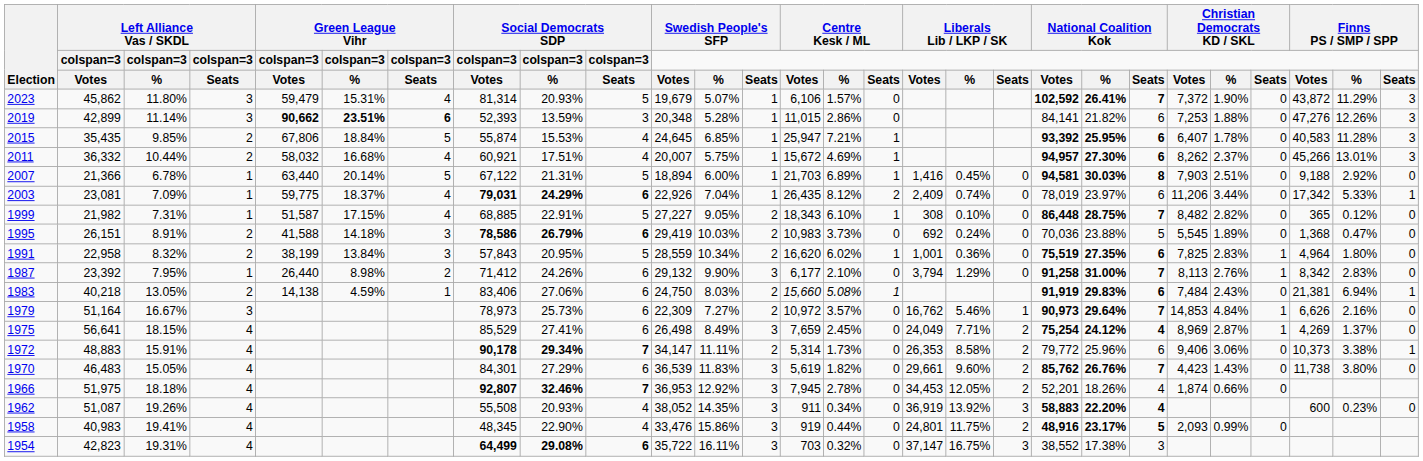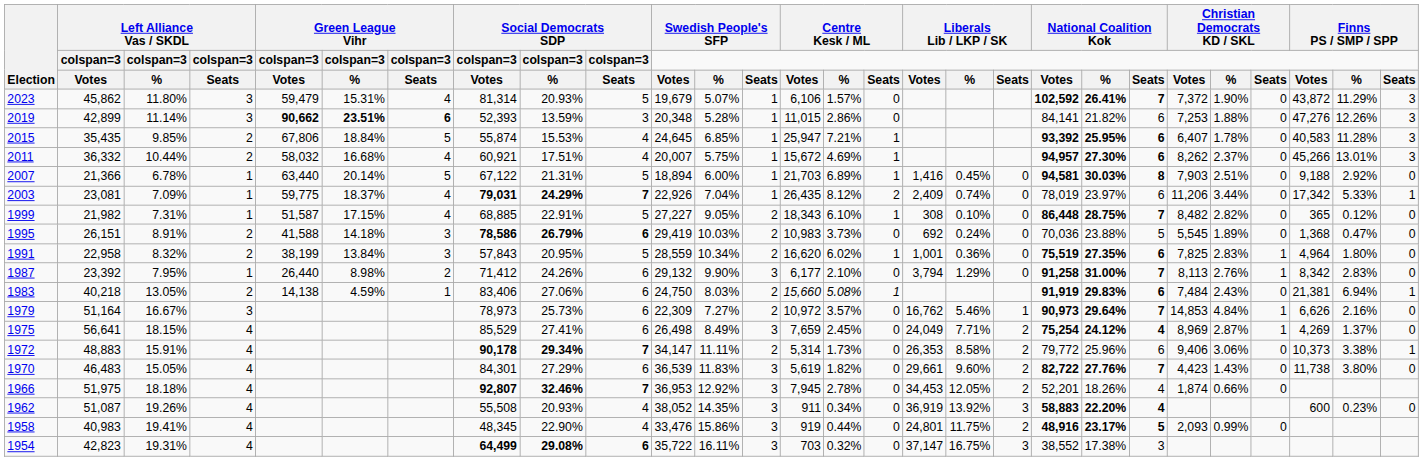2003 | Social Democrats SDP / colspan=3 / Seats: 6 -> 7
1970 | National Coalition Kok / Votes: 85,762 -> 82,722
1970 | National Coalition Kok / %: 26.76% -> 27.76%
